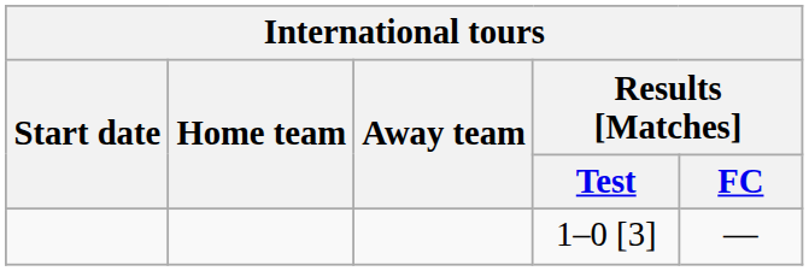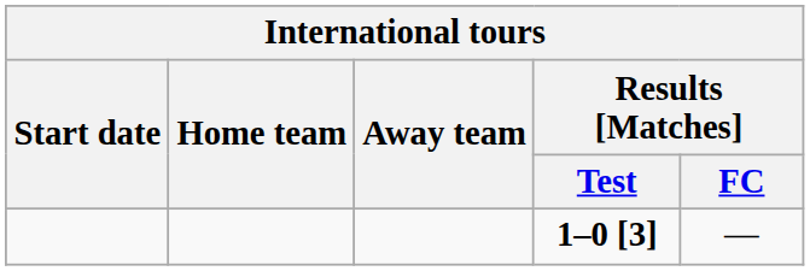row 4 | Results [Matches] / Test: normal -> bold
